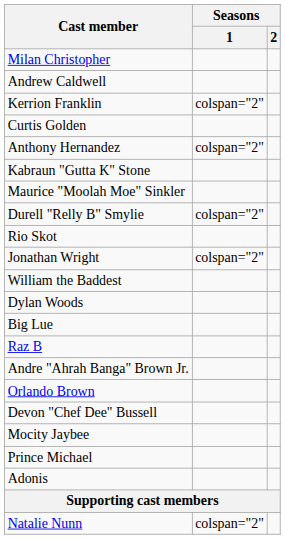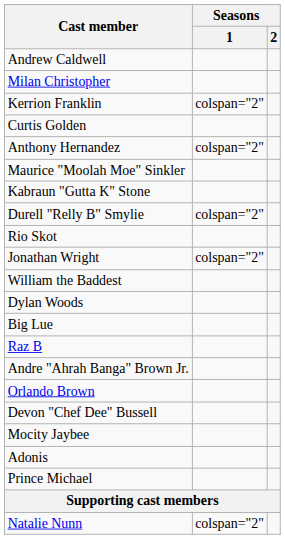rows swapped: Andrew Caldwell <-> Milan Christopher
rows swapped: Kabraun "Gutta K" Stone <-> Maurice "Moolah Moe" Sinkler
rows swapped: Prince Michael <-> Adonis
